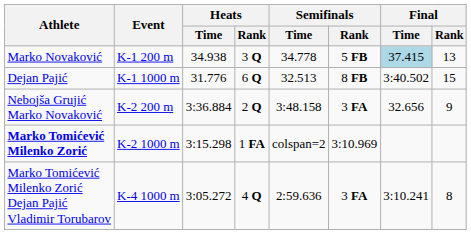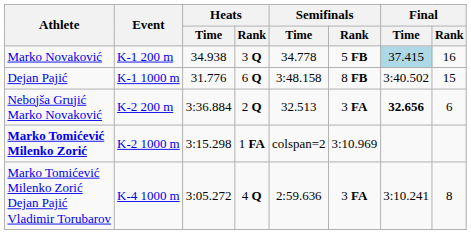Marko Novaković | Final / Rank: 13 -> 16
Dejan Pajić | Semifinals / Time: 32.513 -> 3:48.158
Nebojša Grujić Marko Novaković | Semifinals / Time: 3:48.158 -> 32.513
Nebojša Grujić Marko Novaković | Final / Time: normal -> bold
Nebojša Grujić Marko Novaković | Final / Rank: 9 -> 6
